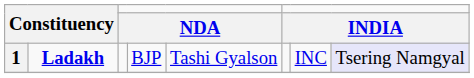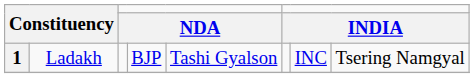1 | column 2: bold -> normal
1 | column 8: lavender background -> no background
